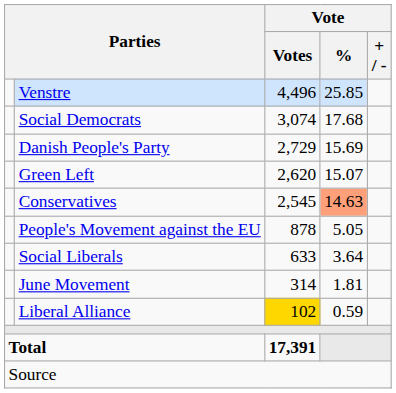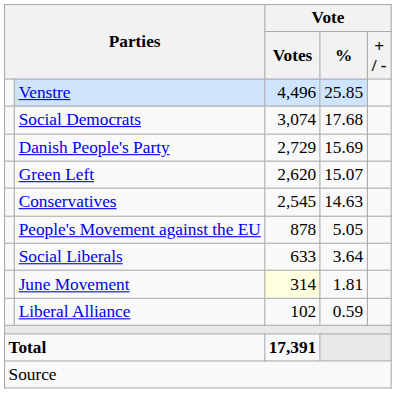Conservatives | Vote / %: lightsalmon background -> no background
June Movement | Vote / Votes: no background -> lightyellow background
Liberal Alliance | Vote / Votes: gold background -> no background
